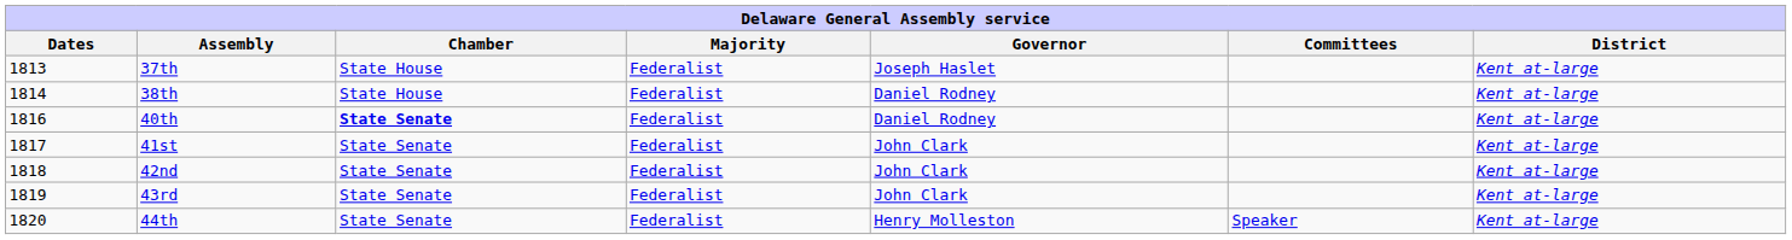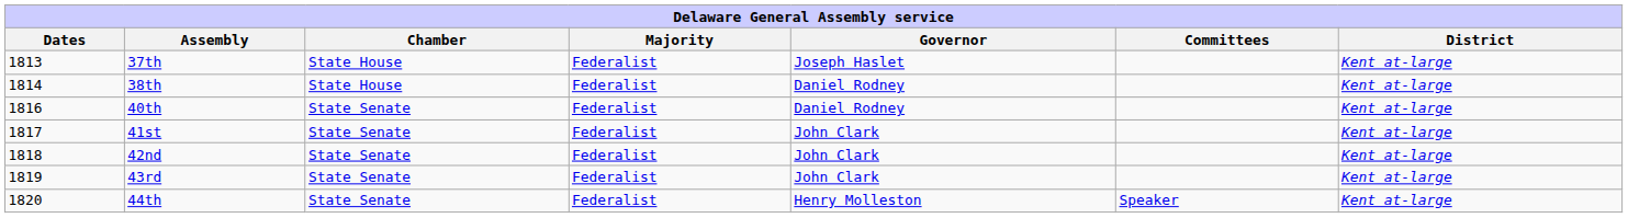40th | Chamber: bold -> normal
